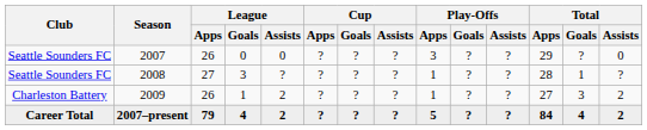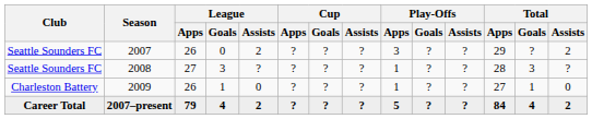2007 | League / Assists: 0 -> 2
2007 | Total / Assists: 0 -> 2
2008 | Total / Goals: 1 -> 3
2009 | League / Assists: 2 -> 0
2009 | Total / Goals: 3 -> 1
2009 | Total / Assists: 2 -> 0
